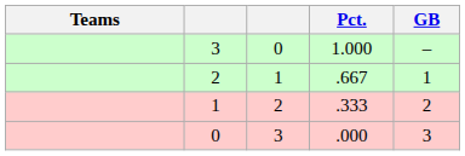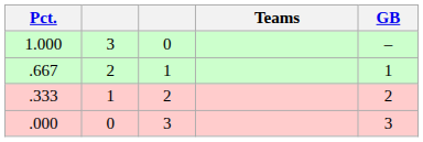columns swapped: Teams <-> Pct.
